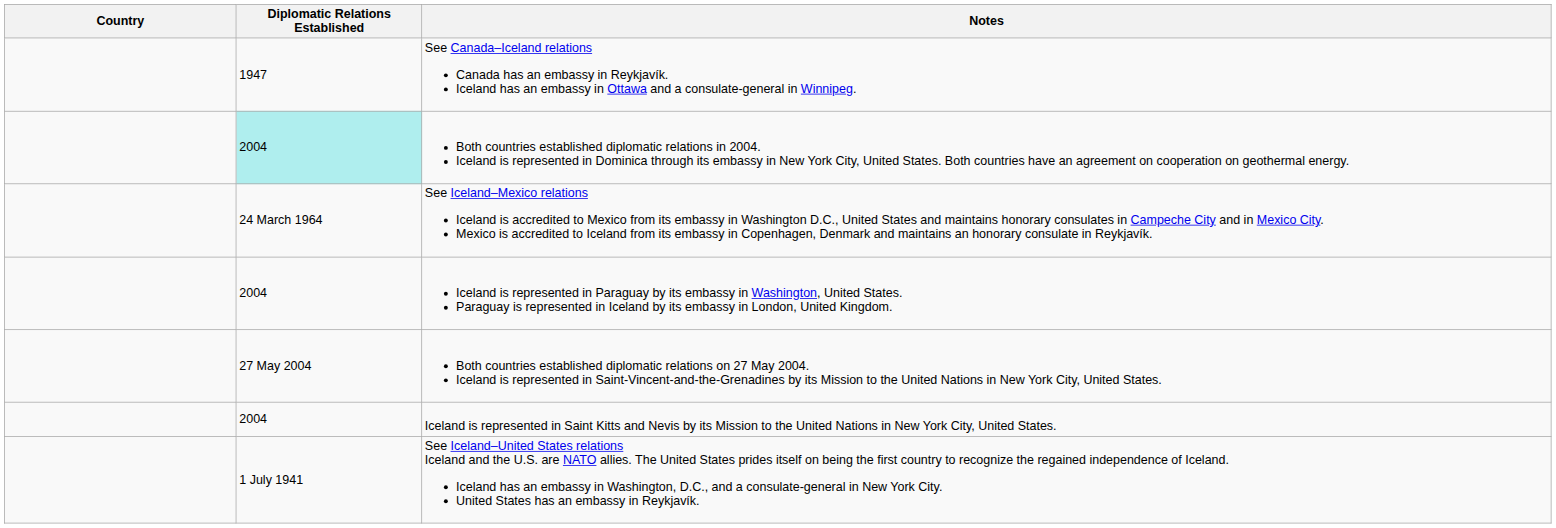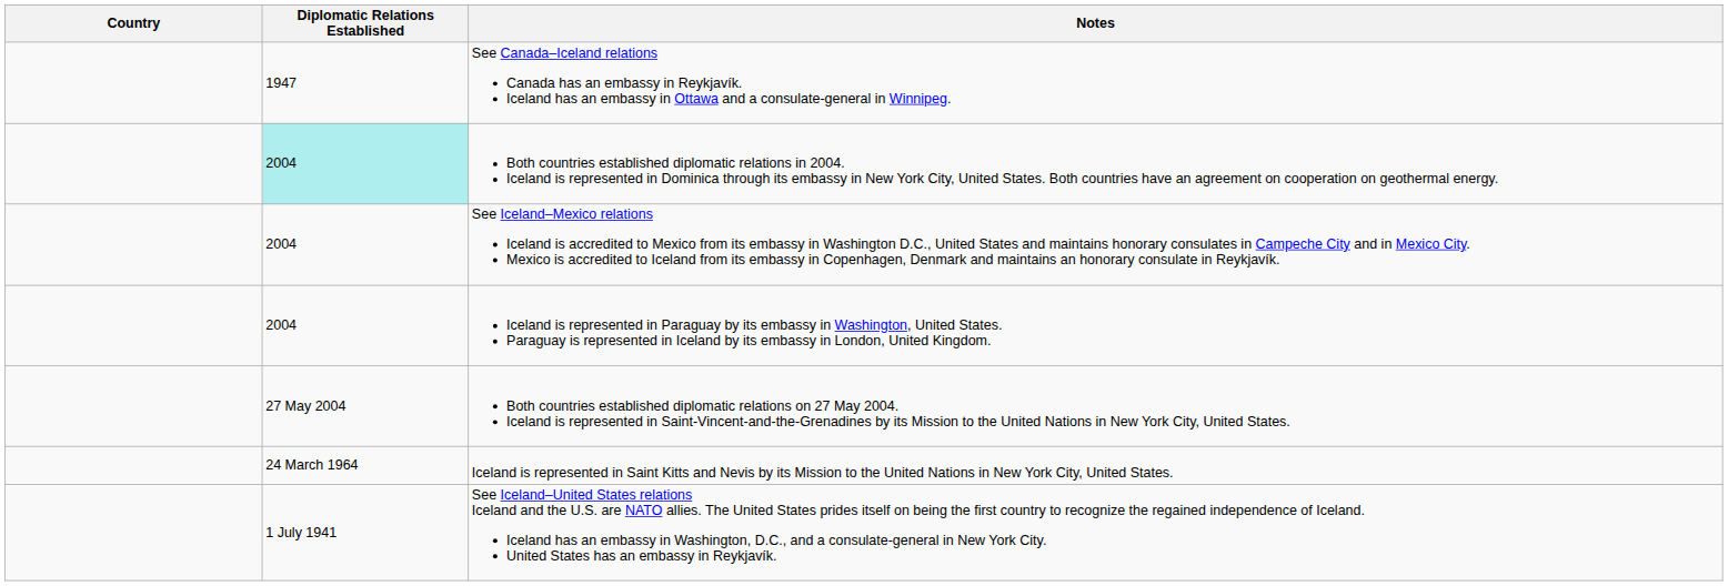row 4 | Diplomatic Relations Established: 24 March 1964 -> 2004
row 7 | Diplomatic Relations Established: 2004 -> 24 March 1964
